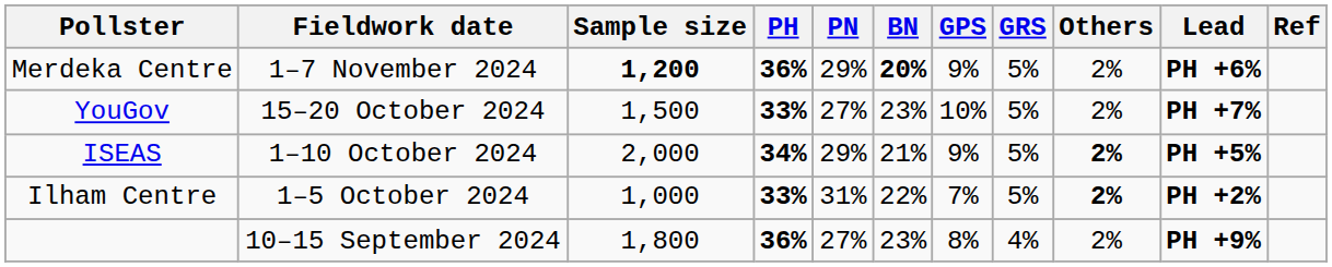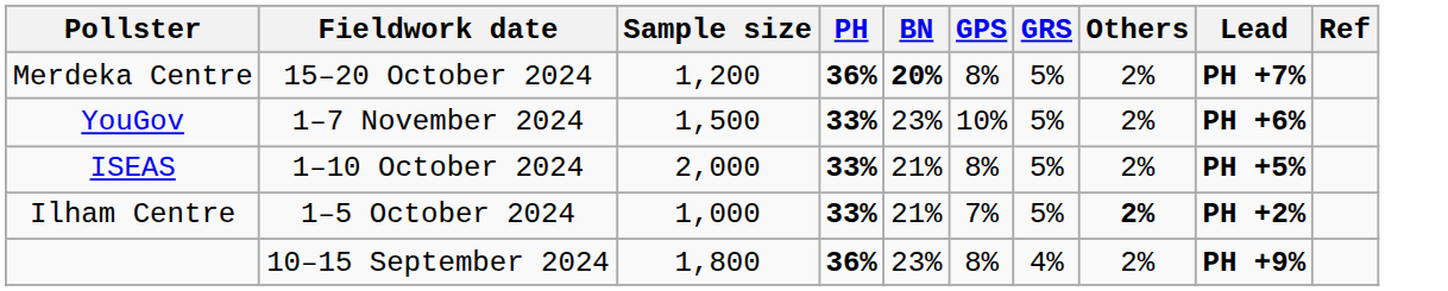- column: PN | 29% | 27% | 29% | 31% | 27%
Merdeka Centre | Fieldwork date: 1–7 November 2024 -> 15–20 October 2024
Merdeka Centre | Sample size: bold -> normal
Merdeka Centre | GPS: 9% -> 8%
Merdeka Centre | Lead: PH +6% -> PH +7%
YouGov | Fieldwork date: 15–20 October 2024 -> 1–7 November 2024
YouGov | Lead: PH +7% -> PH +6%
ISEAS | PH: 34% -> 33%
ISEAS | GPS: 9% -> 8%
ISEAS | Others: bold -> normal
Ilham Centre | BN: 22% -> 21%
